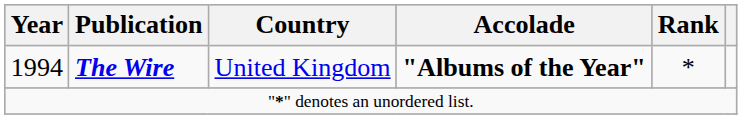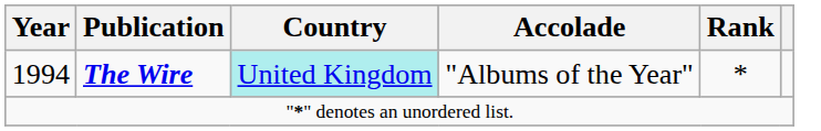1994 | Country: no background -> paleturquoise background
1994 | Accolade: bold -> normal
